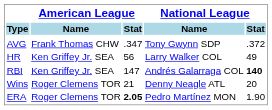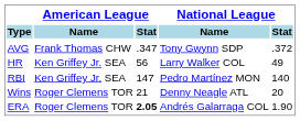RBI | National League / Name: Andrés Galarraga COL -> Pedro Martínez MON
RBI | National League / Stat: bold -> normal
ERA | National League / Name: Pedro Martínez MON -> Andrés Galarraga COL
